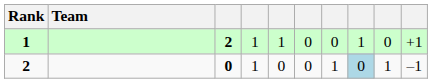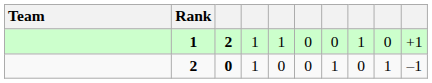columns swapped: Rank <-> Team
row 3 | column 8: lightblue background -> no background
